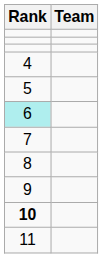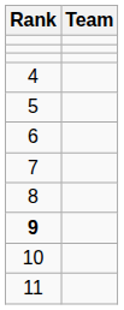row 7 | Rank: paleturquoise background -> no background
row 10 | Rank: normal -> bold
row 11 | Rank: bold -> normal
